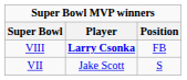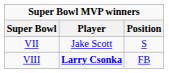rows swapped: VII <-> VIII
